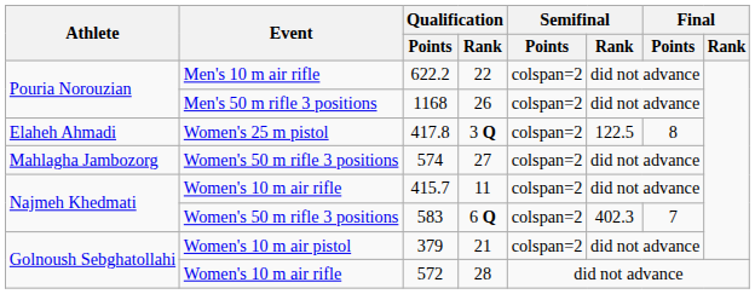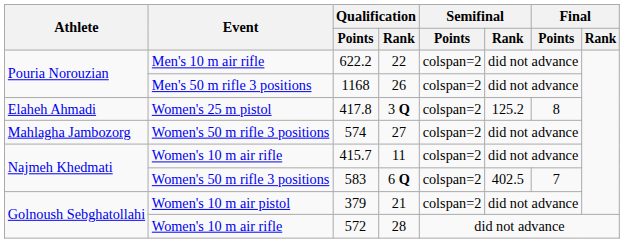417.8 | Semifinal / Rank: 122.5 -> 125.2
583 | Semifinal / Rank: 402.3 -> 402.5
